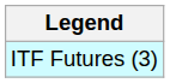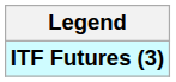row 2 | column 1: normal -> bold
